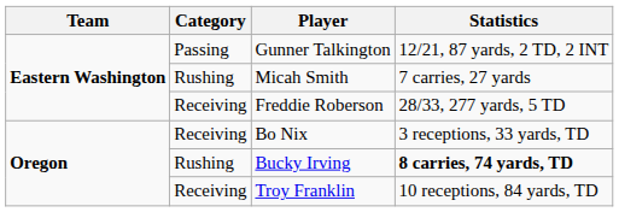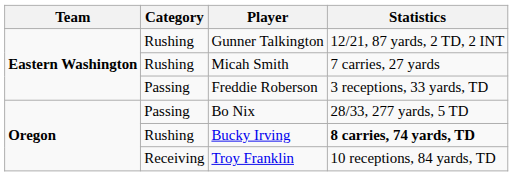Gunner Talkington | Category: Passing -> Rushing
Freddie Roberson | Category: Receiving -> Passing
Freddie Roberson | Statistics: 28/33, 277 yards, 5 TD -> 3 receptions, 33 yards, TD
Bo Nix | Category: Receiving -> Passing
Bo Nix | Statistics: 3 receptions, 33 yards, TD -> 28/33, 277 yards, 5 TD
